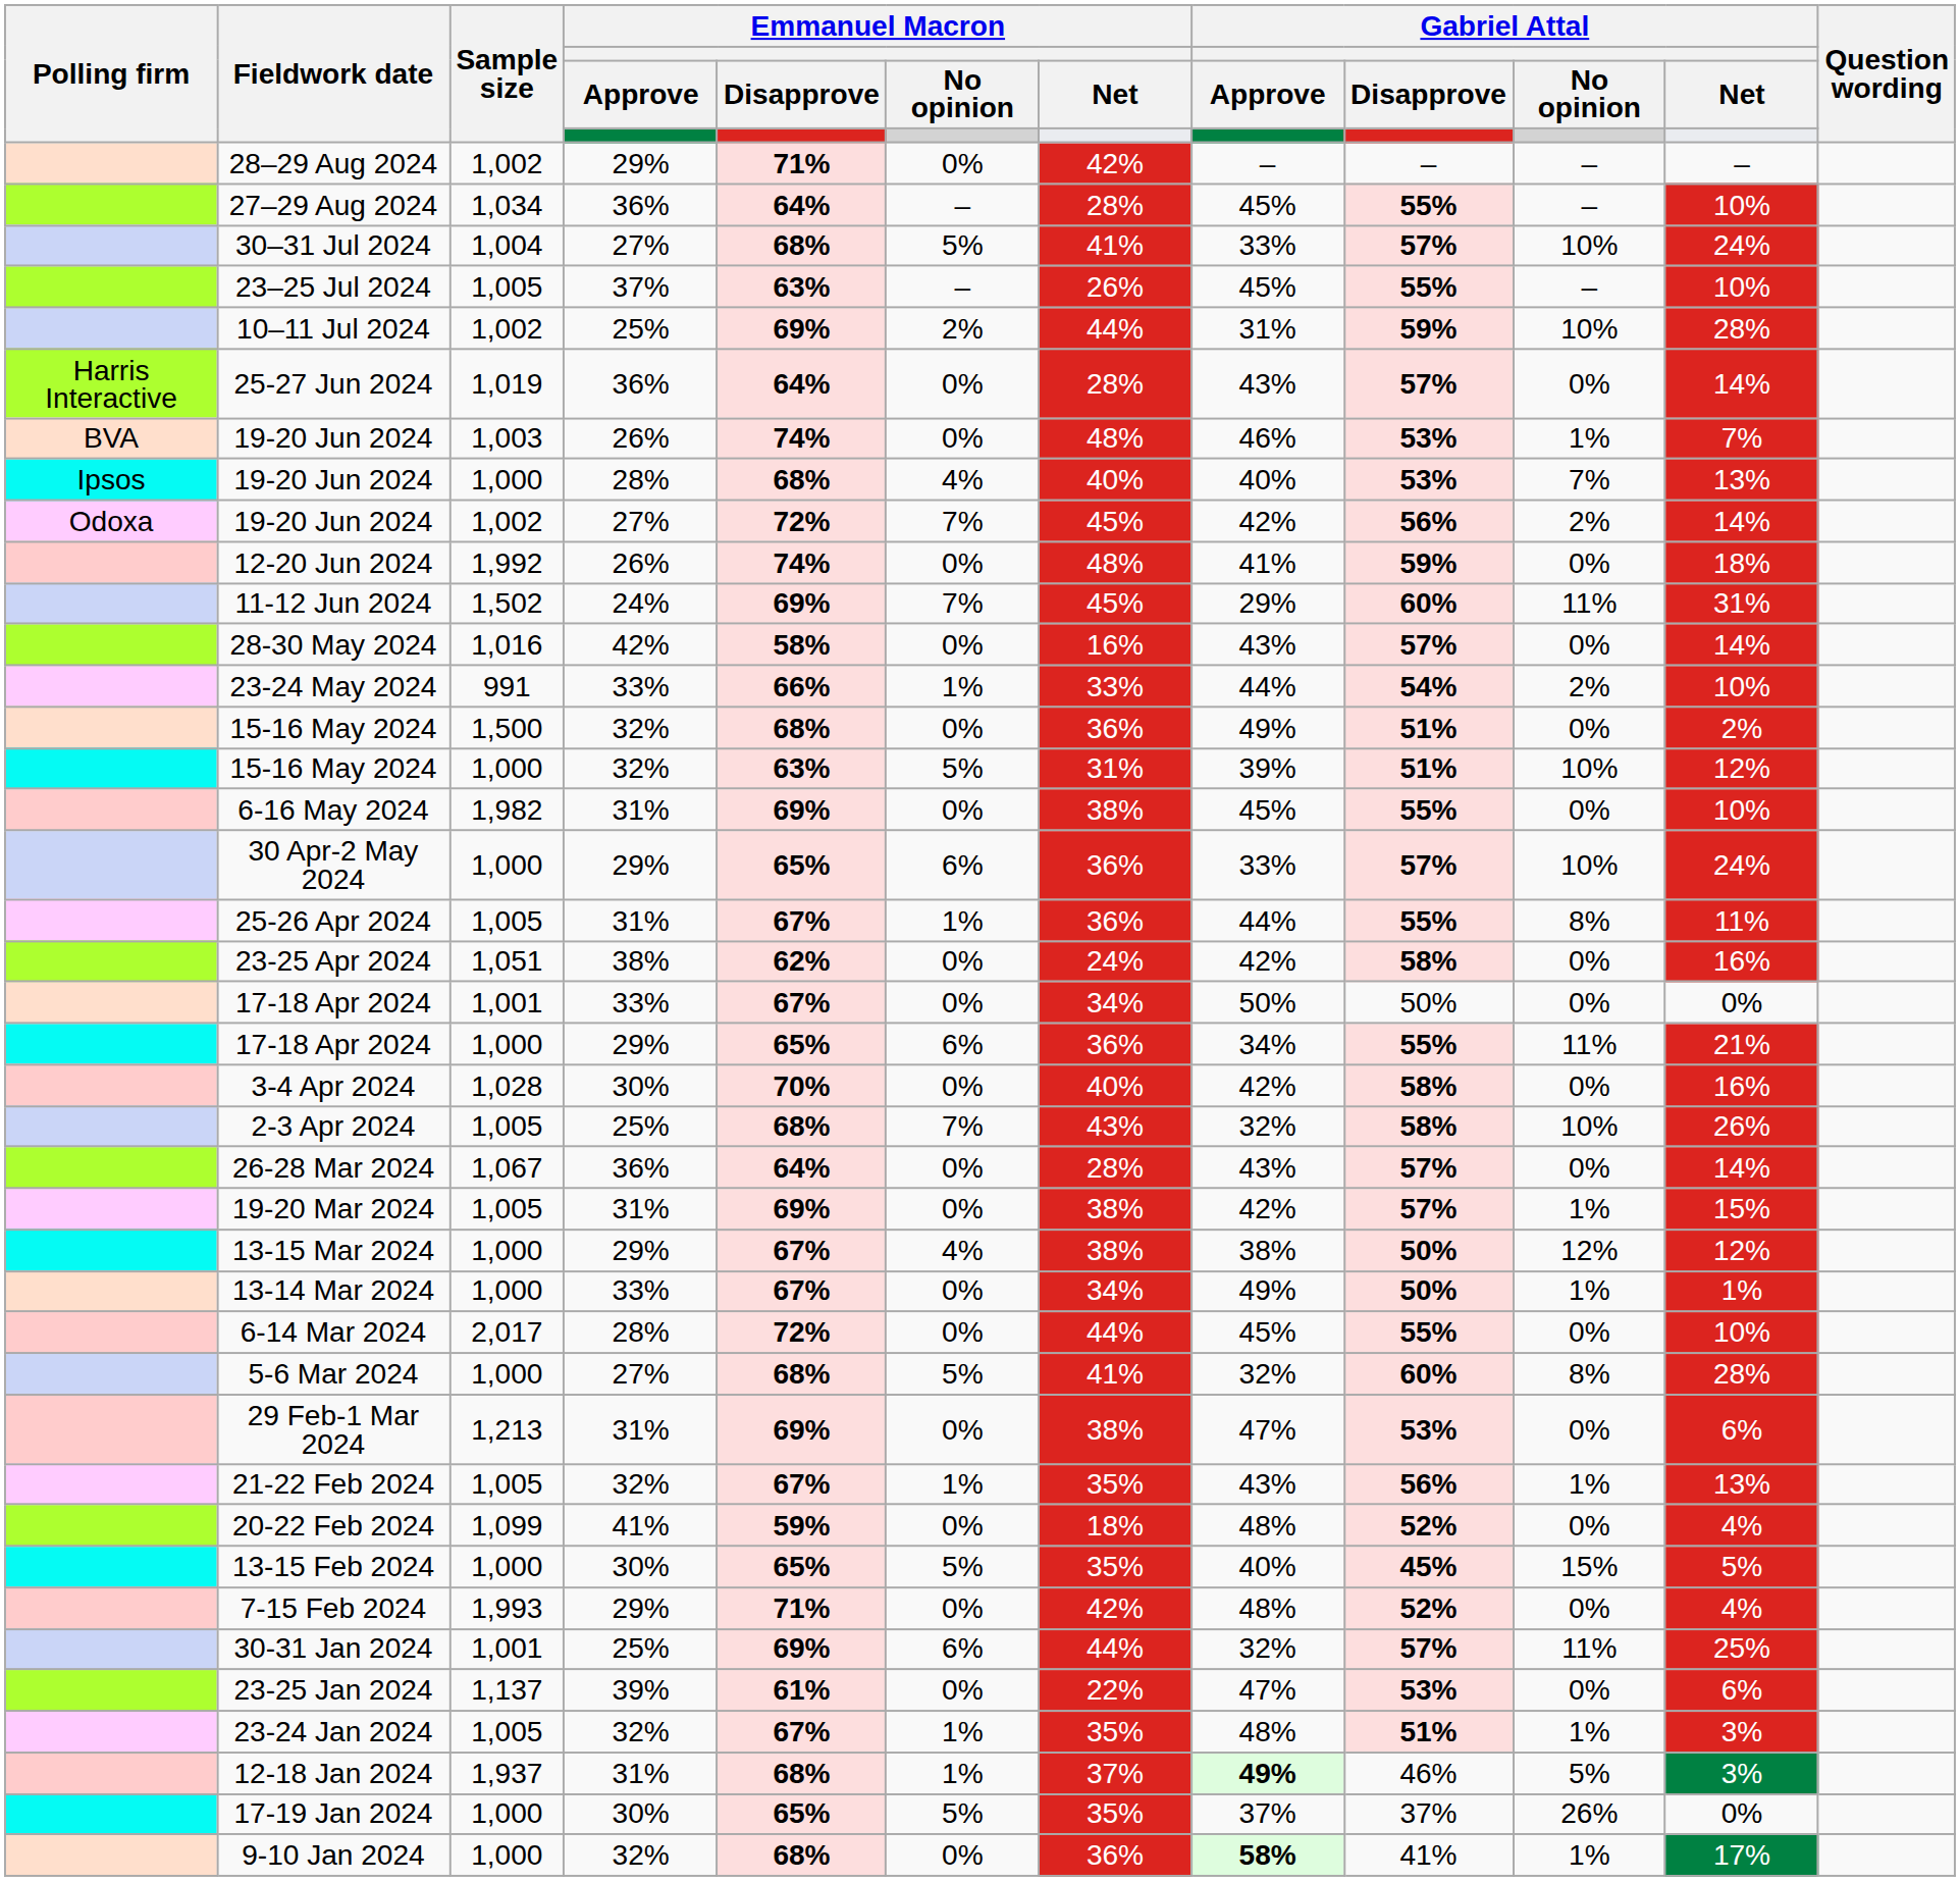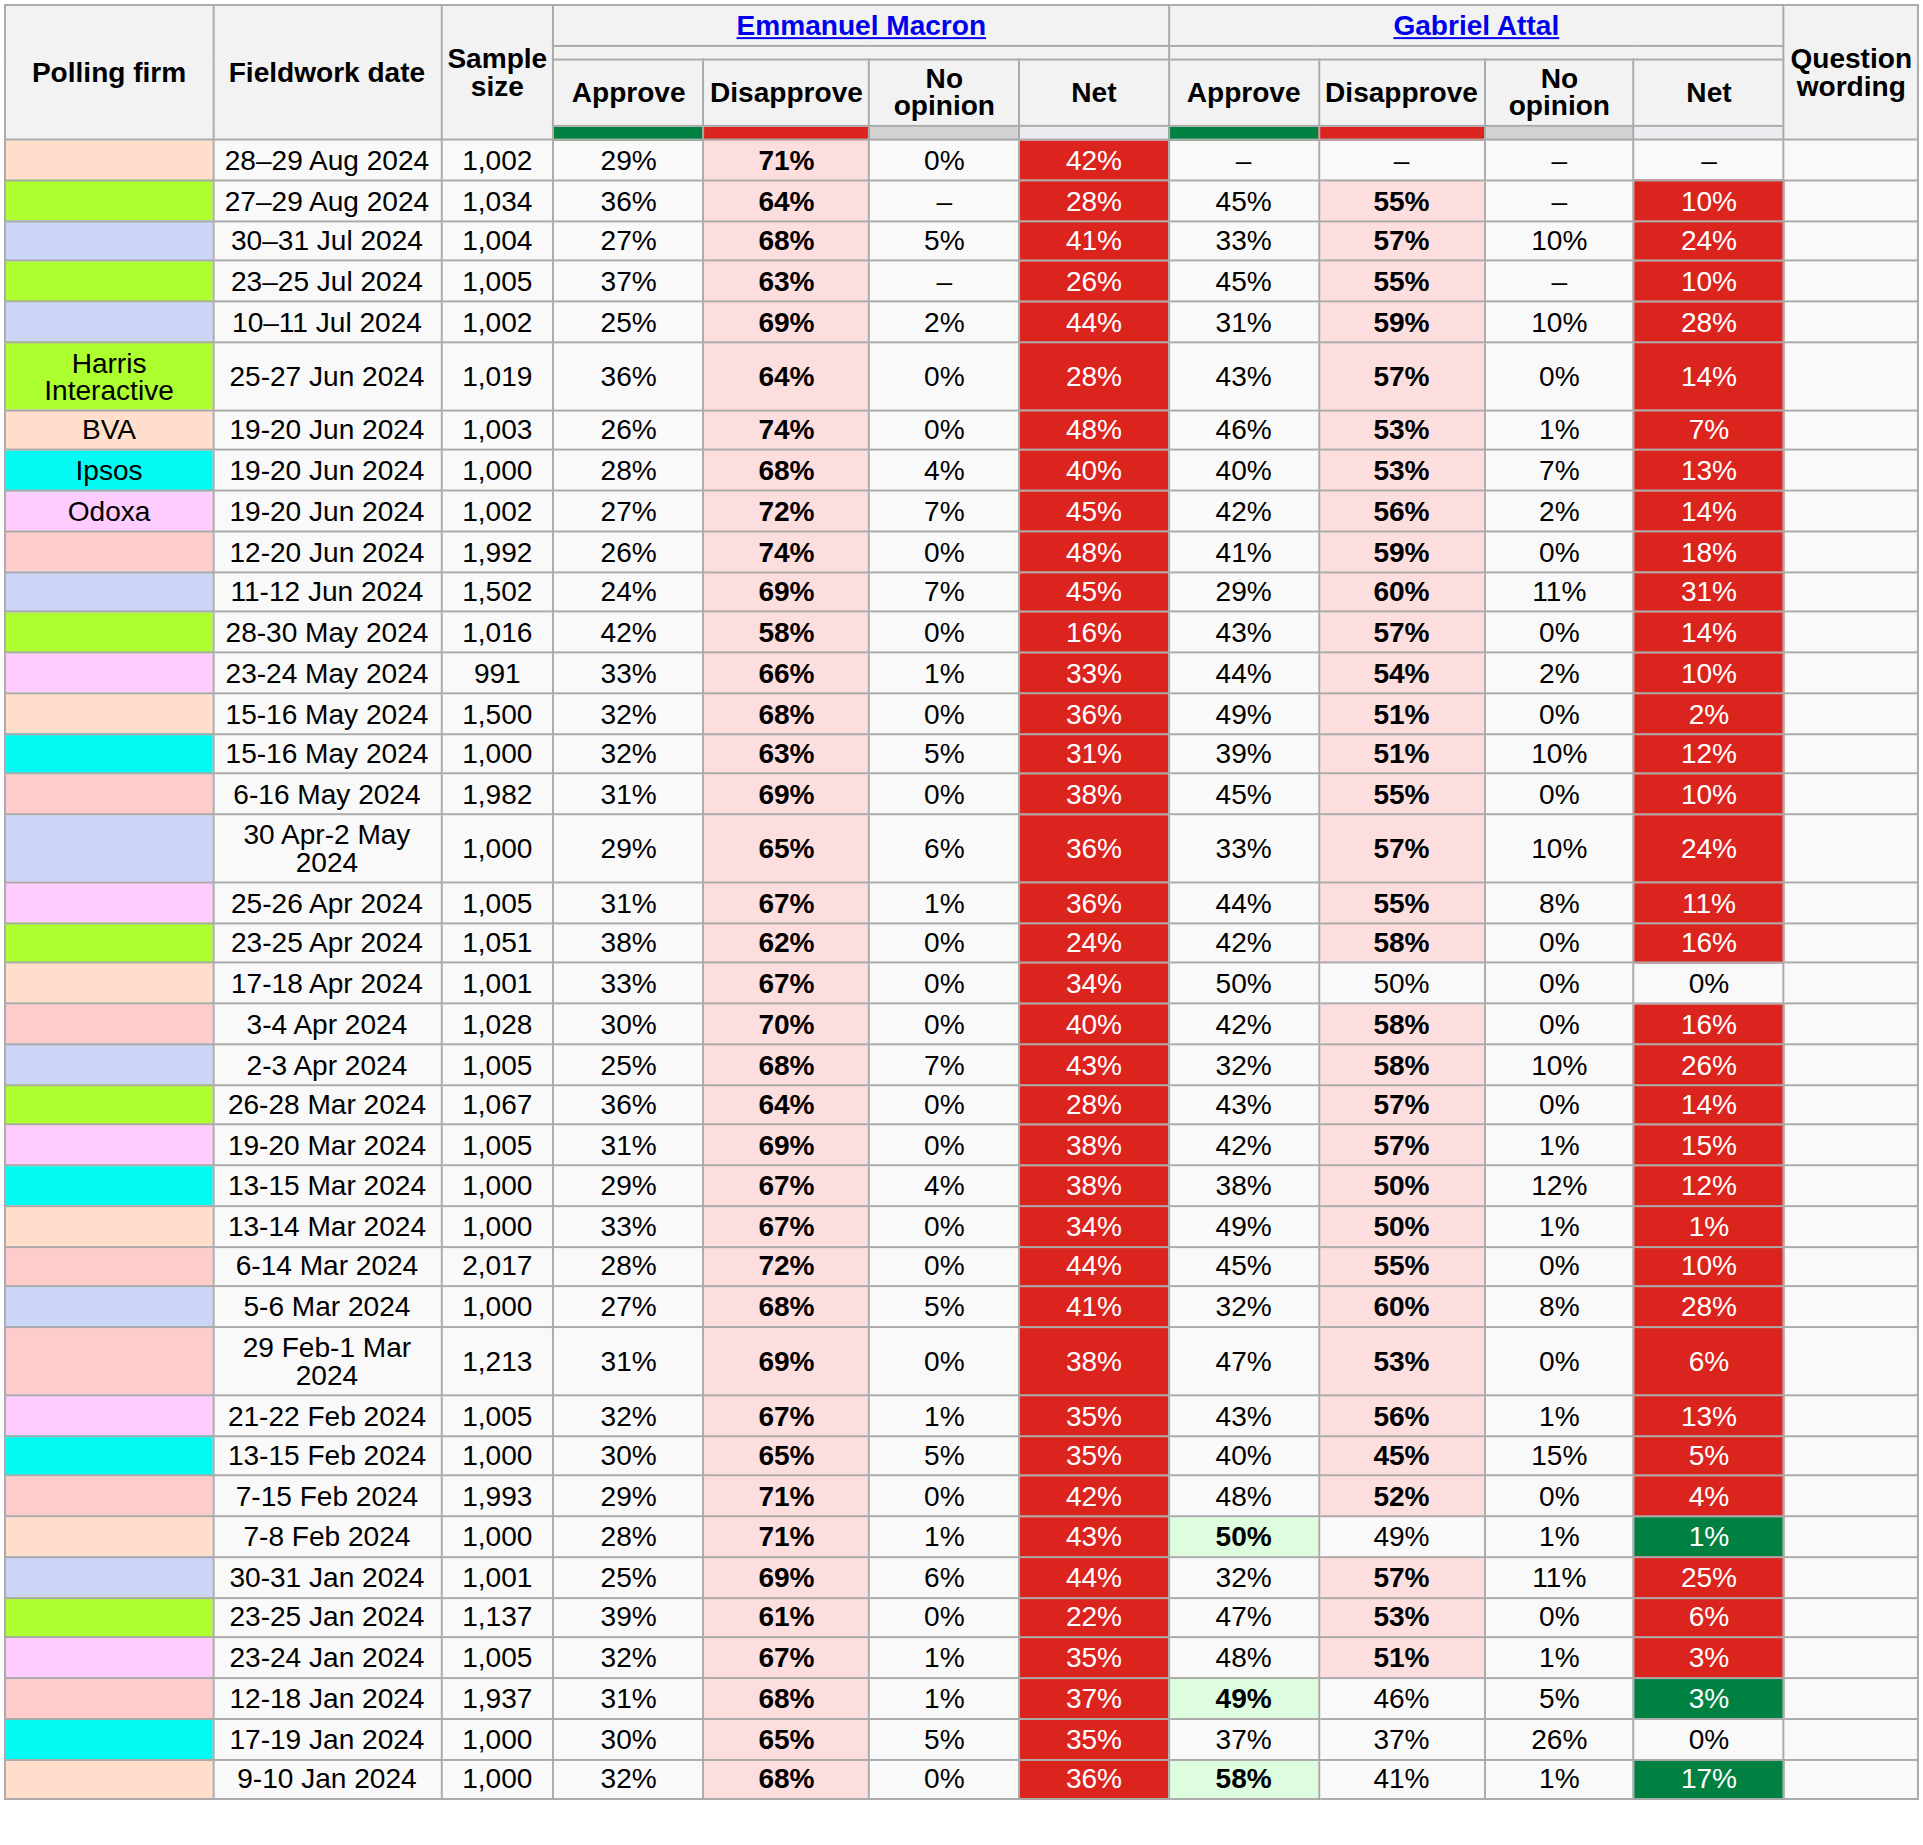- row: 17-18 Apr 2024 | 1,000 | 29% | 65% | 6% | 36% | 34% | 55% | 11% | 21%
- row: 20-22 Feb 2024 | 1,099 | 41% | 59% | 0% | 18% | 48% | 52% | 0% | 4%
+ row: 7-8 Feb 2024 | 1,000 | 28% | 71% | 1% | 43% | 50% | 49% | 1% | 1%
